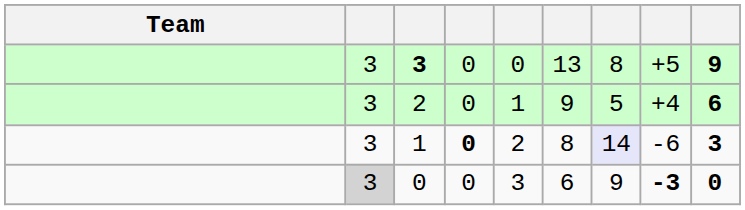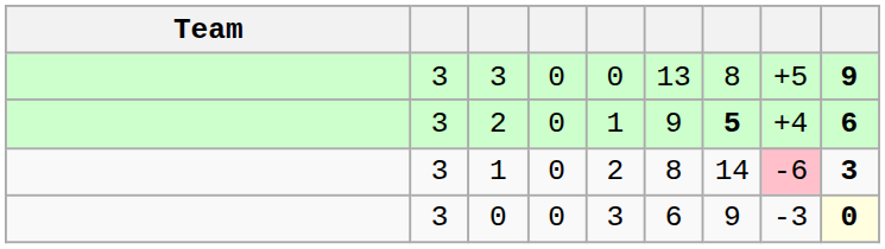row 2 | column 3: bold -> normal
row 3 | column 7: normal -> bold
row 4 | column 4: bold -> normal
row 4 | column 7: lavender background -> no background
row 4 | column 8: no background -> pink background
row 5 | column 2: lightgrey background -> no background
row 5 | column 8: bold -> normal
row 5 | column 9: no background -> lightyellow background
